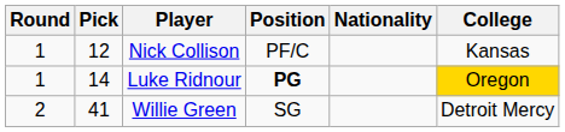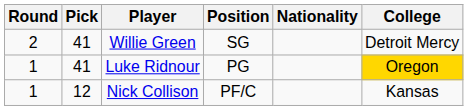rows swapped: Nick Collison <-> Willie Green
Luke Ridnour | Pick: 14 -> 41
Luke Ridnour | Position: bold -> normal
